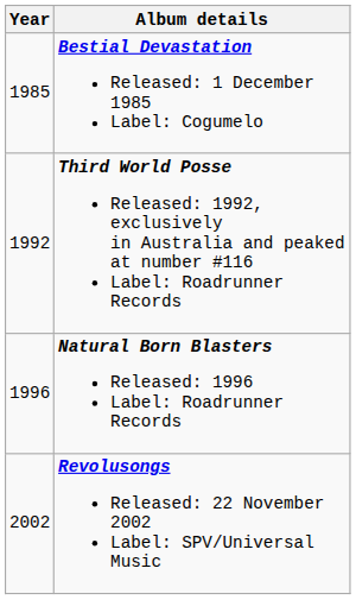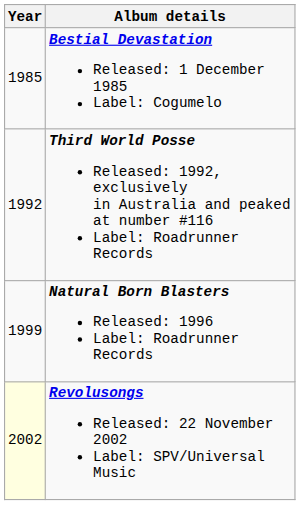row 4 | Year: 1996 -> 1999
row 5 | Year: no background -> lightyellow background
